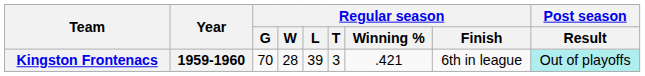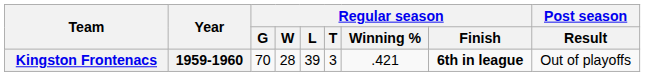Kingston Frontenacs | Regular season / Finish: normal -> bold
Kingston Frontenacs | Post season / Result: paleturquoise background -> no background
